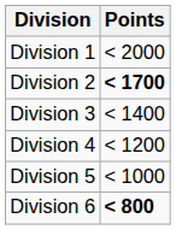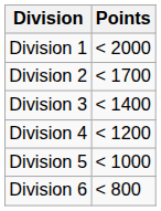Division 2 | Points: bold -> normal
Division 6 | Points: bold -> normal
